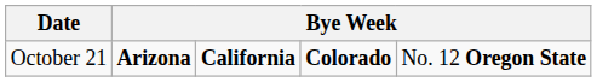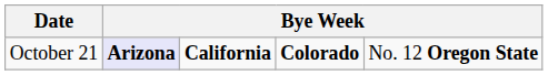October 21 | column 2: no background -> lavender background
